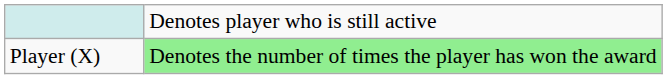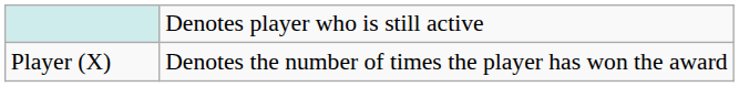Player (X) | column 2: lightgreen background -> no background
